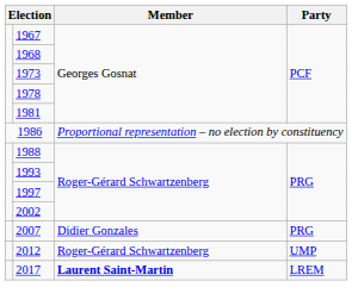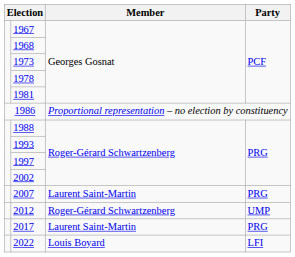2007 | Member: Didier Gonzales -> Laurent Saint-Martin
2017 | Member: bold -> normal
2017 | Party: LREM -> PRG
+ row: 2022 | Louis Boyard | LFI
